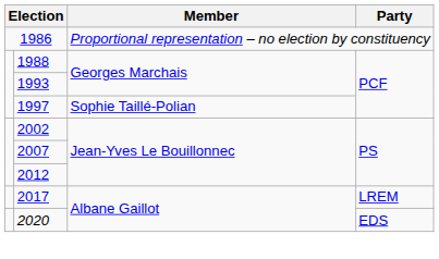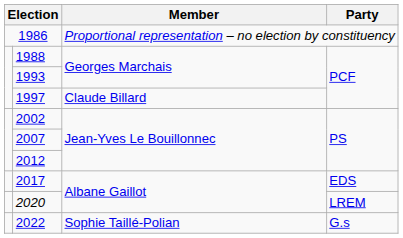1997 | Member: Sophie Taillé-Polian -> Claude Billard
2017 | Party: LREM -> EDS
2020 | Party: EDS -> LREM
+ row: 2022 | Sophie Taillé-Polian | G.s
